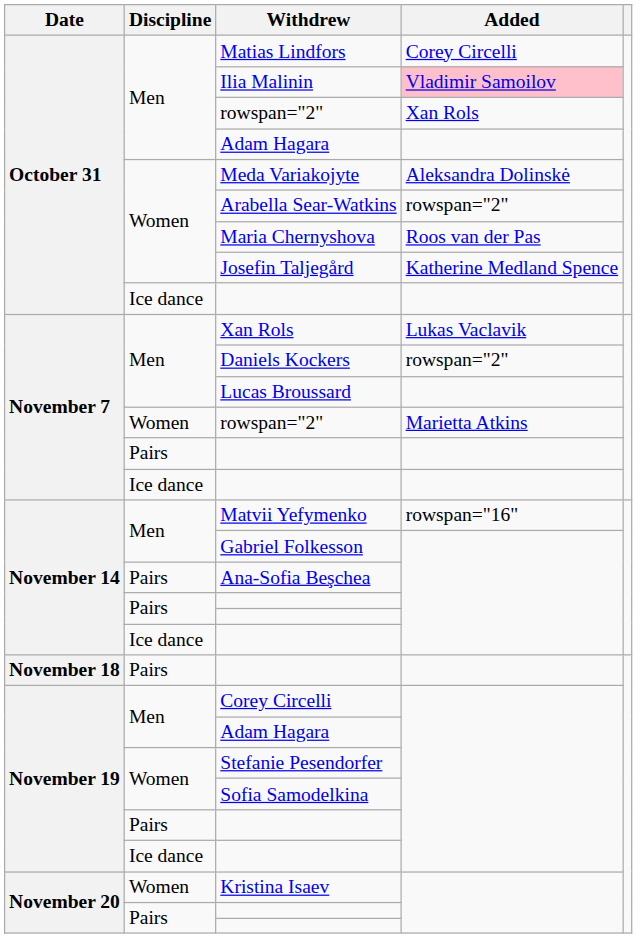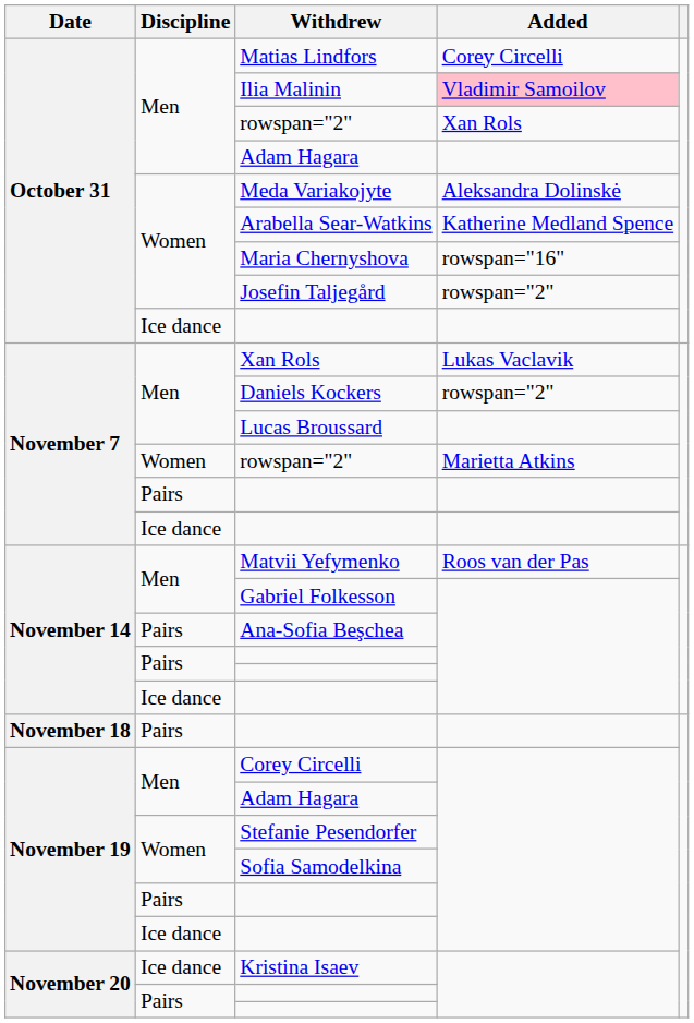Arabella Sear-Watkins | Added: rowspan="2" -> Katherine Medland Spence
Maria Chernyshova | Added: Roos van der Pas -> rowspan="16"
Josefin Taljegård | Added: Katherine Medland Spence -> rowspan="2"
Matvii Yefymenko | Added: rowspan="16" -> Roos van der Pas
Kristina Isaev | Discipline: Women -> Ice dance
